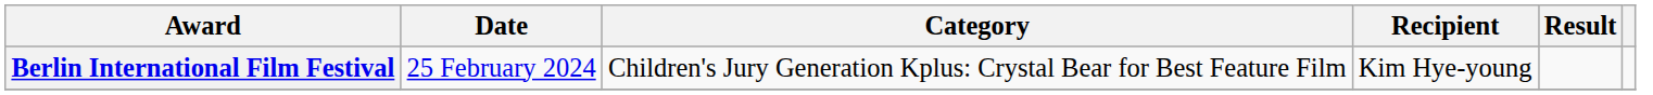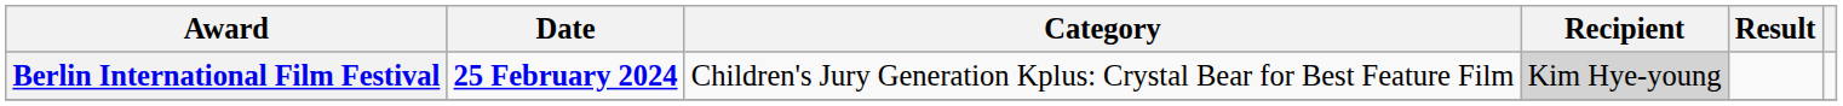Berlin International Film Festival | Date: normal -> bold
Berlin International Film Festival | Recipient: no background -> lightgrey background
